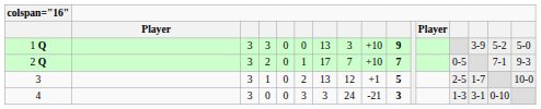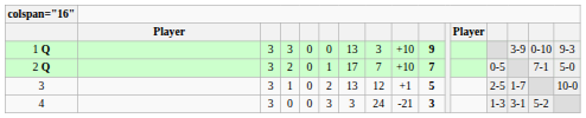1 Q | column 15: 5-2 -> 0-10
1 Q | column 16: 5-0 -> 9-3
2 Q | column 16: 9-3 -> 5-0
4 | column 15: 0-10 -> 5-2
